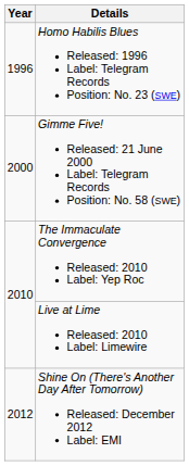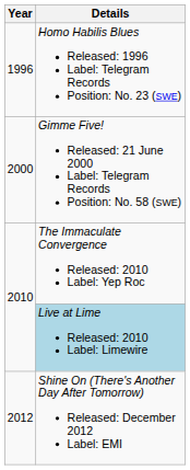Live at Lime Released: 2010 Label: Limewire | Details: no background -> lightblue background
